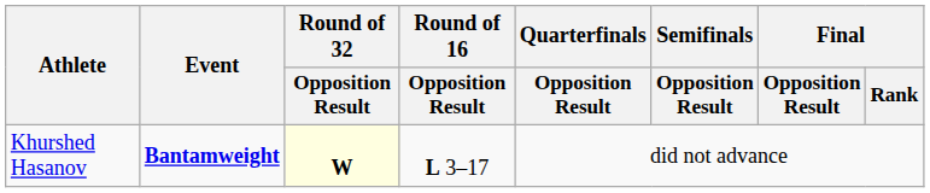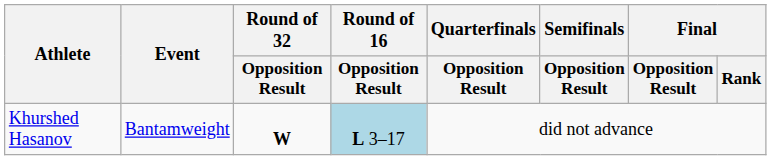Khurshed Hasanov | Event: bold -> normal
Khurshed Hasanov | Round of 32 / Opposition Result: lightyellow background -> no background
Khurshed Hasanov | Round of 16 / Opposition Result: no background -> lightblue background
